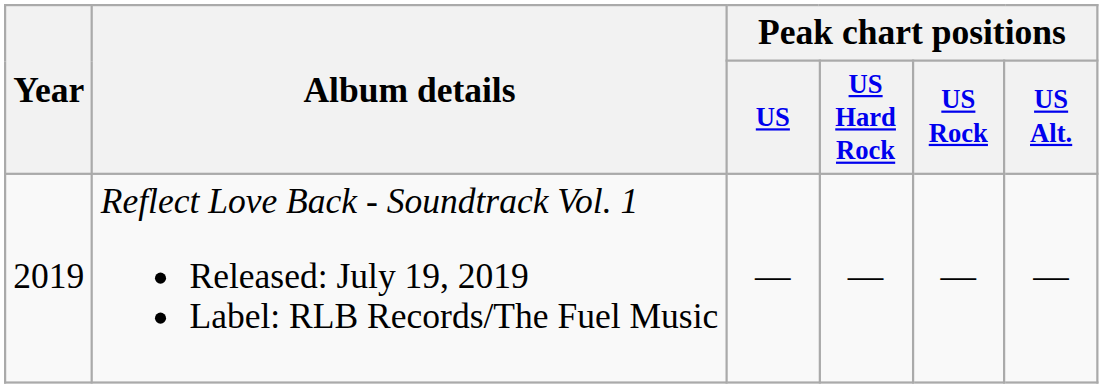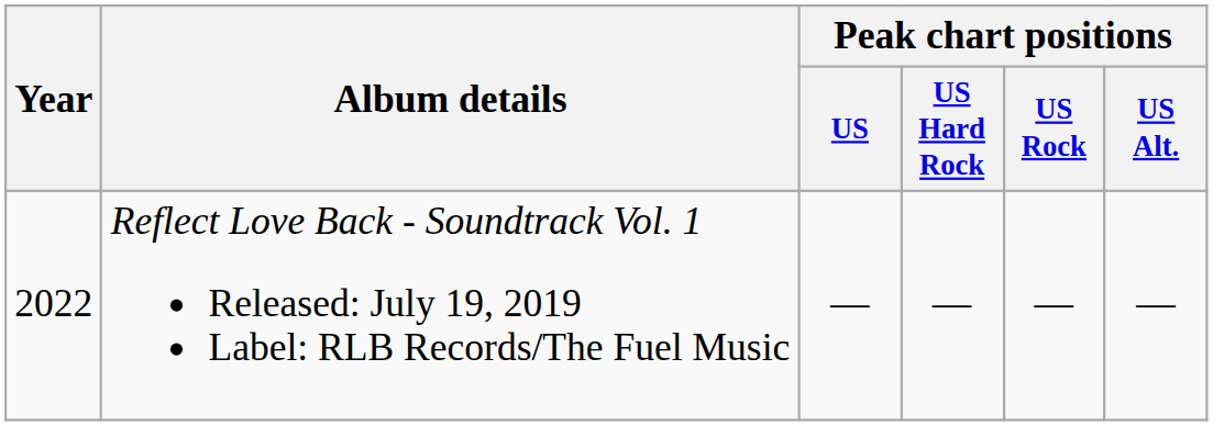row 3 | Year: 2019 -> 2022
